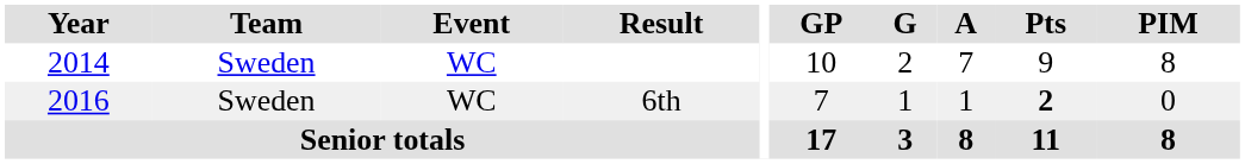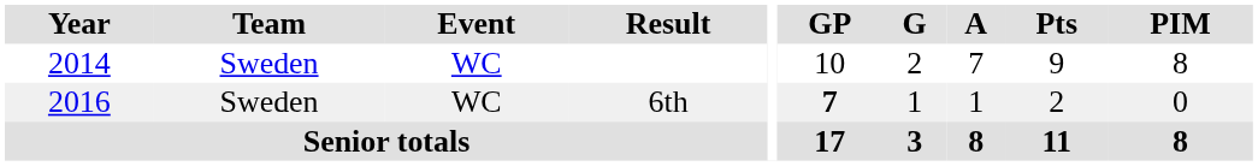6th | GP: normal -> bold
6th | Pts: bold -> normal
